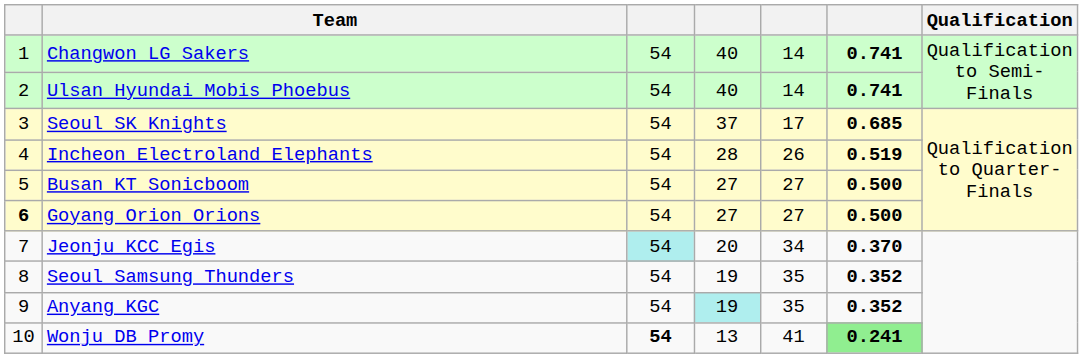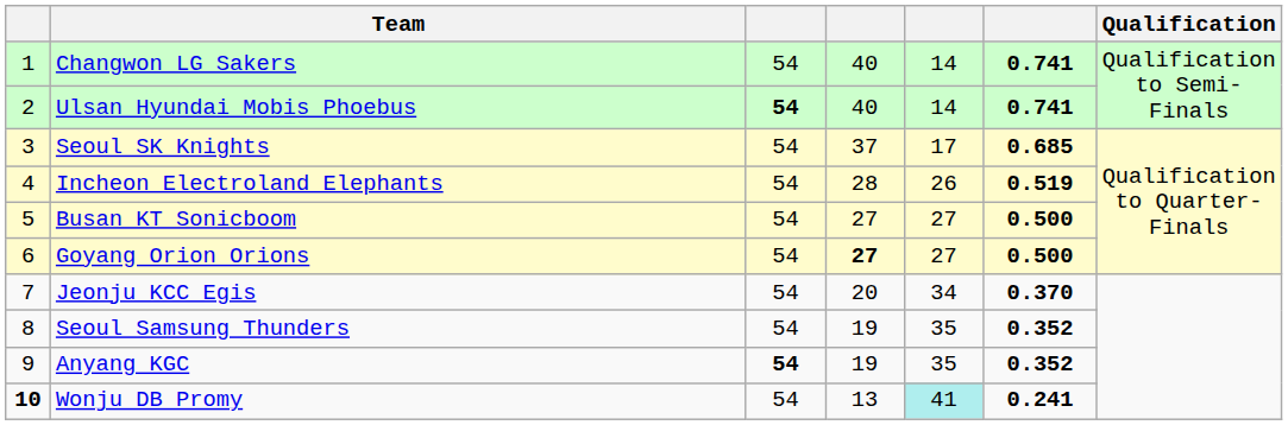Ulsan Hyundai Mobis Phoebus | column 3: normal -> bold
Goyang Orion Orions | column 1: bold -> normal
Goyang Orion Orions | column 4: normal -> bold
Jeonju KCC Egis | column 3: paleturquoise background -> no background
Anyang KGC | column 3: normal -> bold
Anyang KGC | column 4: paleturquoise background -> no background
Wonju DB Promy | column 1: normal -> bold
Wonju DB Promy | column 3: bold -> normal
Wonju DB Promy | column 5: no background -> paleturquoise background
Wonju DB Promy | column 6: lightgreen background -> no background
